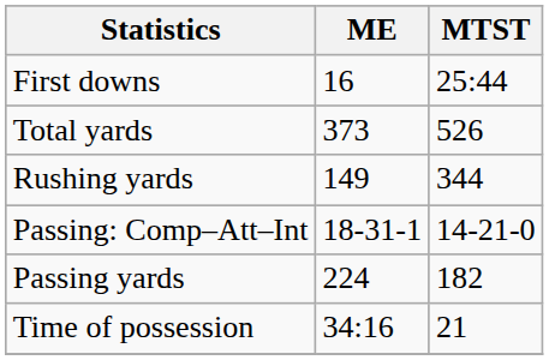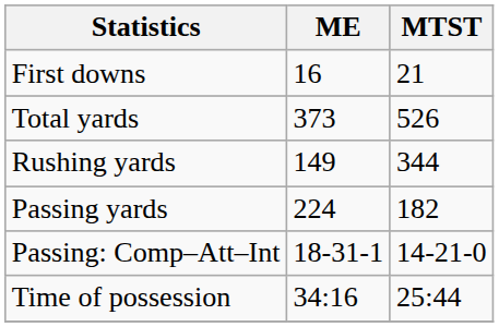First downs | MTST: 25:44 -> 21
rows swapped: Passing yards <-> Passing: Comp–Att–Int
Time of possession | MTST: 21 -> 25:44
